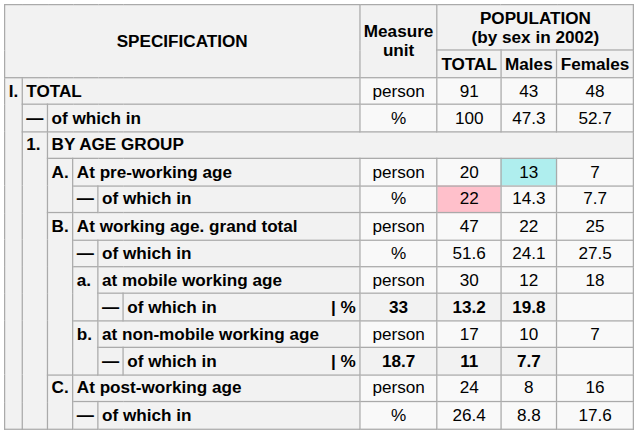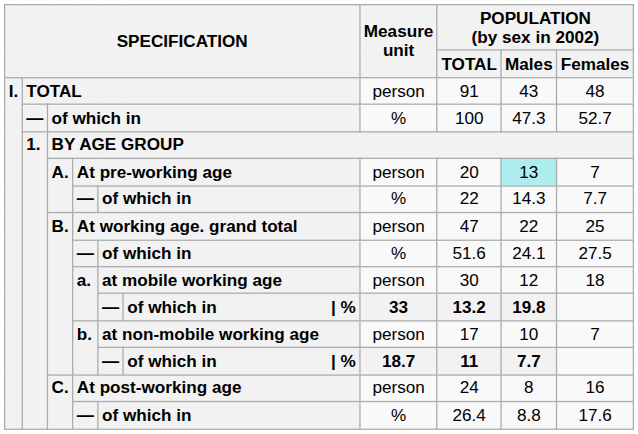A. / — | POPULATION (by sex in 2002) / TOTAL: pink background -> no background
